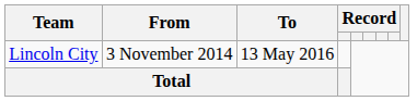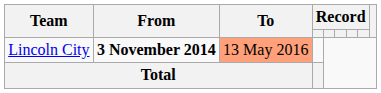Lincoln City | From: normal -> bold
Lincoln City | To: no background -> lightsalmon background
